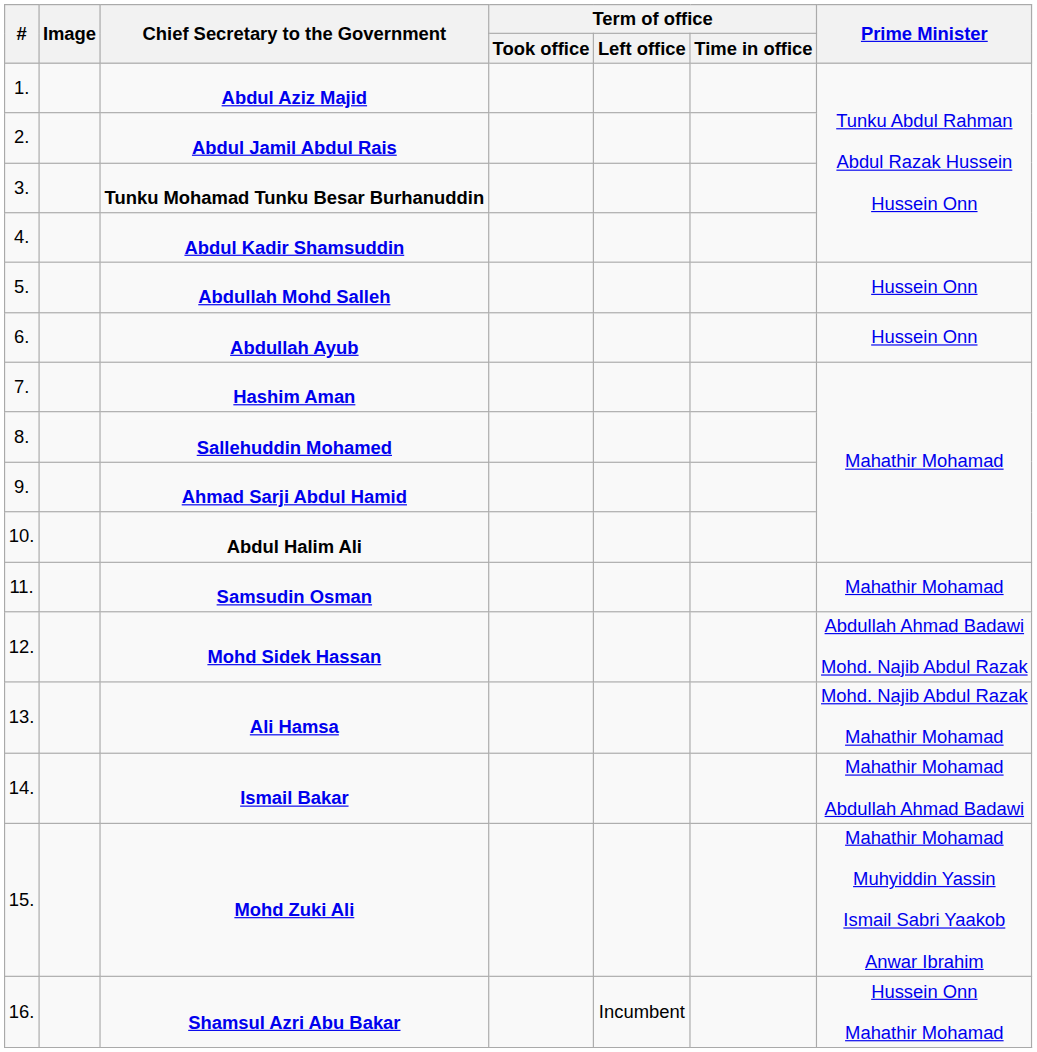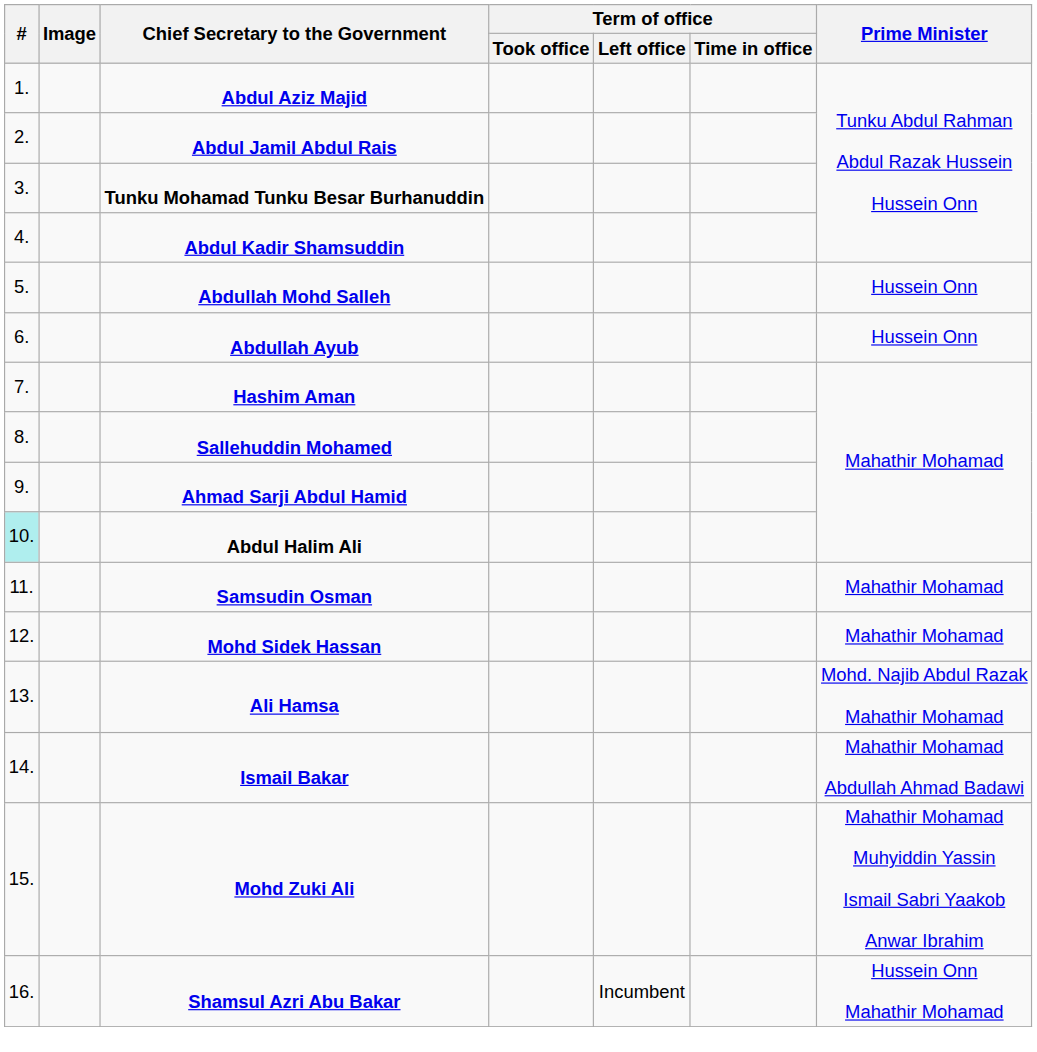Abdul Halim Ali | #: no background -> paleturquoise background
Mohd Sidek Hassan | Prime Minister: Abdullah Ahmad Badawi Mohd. Najib Abdul Razak -> Mahathir Mohamad
